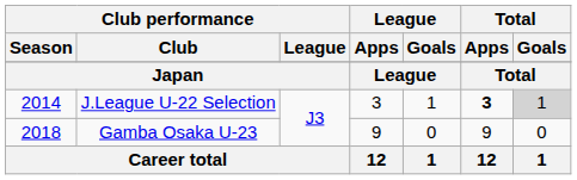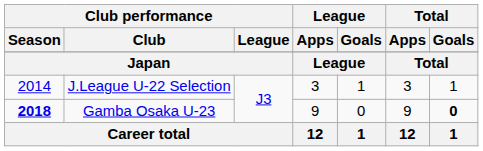J.League U-22 Selection | Total / Apps: bold -> normal
J.League U-22 Selection | Total / Goals: lightgrey background -> no background
Gamba Osaka U-23 | Club performance / Season: normal -> bold
Gamba Osaka U-23 | Total / Goals: normal -> bold
